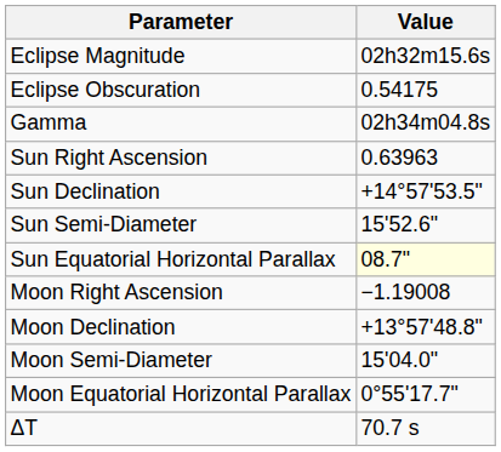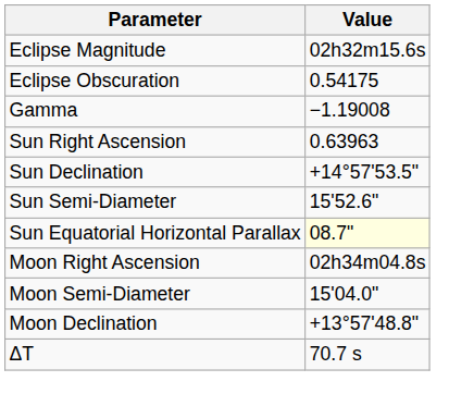Gamma | Value: 02h34m04.8s -> −1.19008
Moon Right Ascension | Value: −1.19008 -> 02h34m04.8s
rows swapped: Moon Declination <-> Moon Semi-Diameter
- row: Moon Equatorial Horizontal Parallax | 0°55'17.7"
